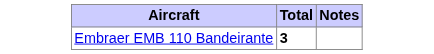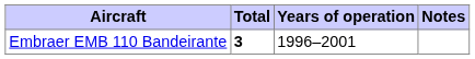+ column: Years of operation | 1996–2001
